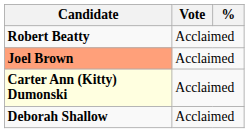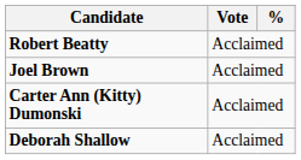Joel Brown | Candidate: lightsalmon background -> no background
Carter Ann (Kitty) Dumonski | Candidate: lightyellow background -> no background
